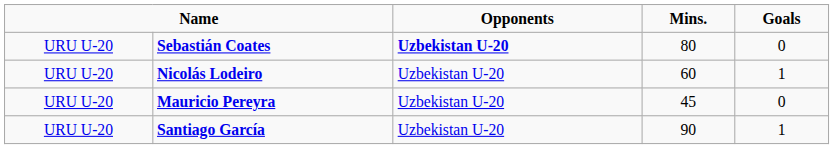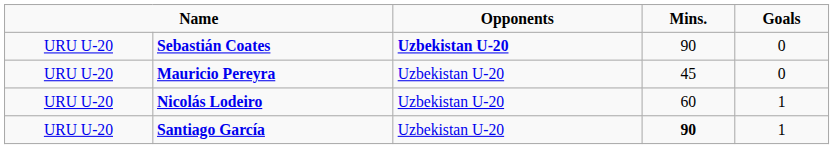Sebastián Coates | Mins.: 80 -> 90
rows swapped: Nicolás Lodeiro <-> Mauricio Pereyra
Santiago García | Mins.: normal -> bold
